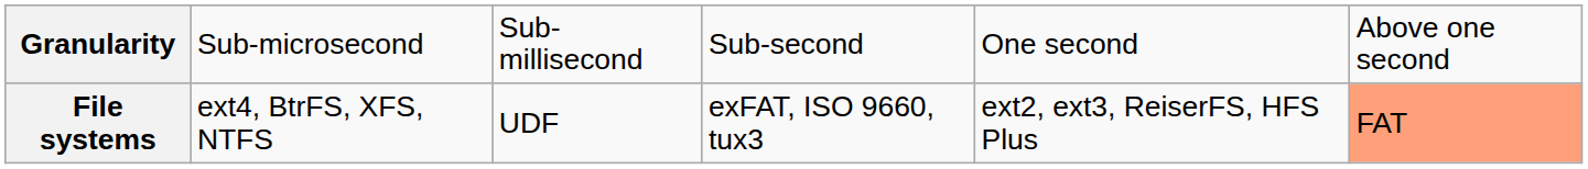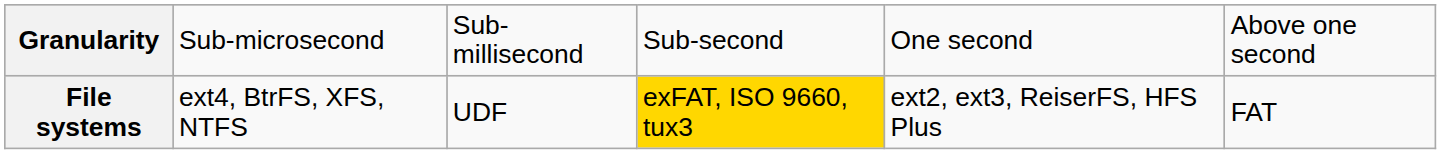File systems | column 4: no background -> gold background
File systems | column 6: lightsalmon background -> no background
